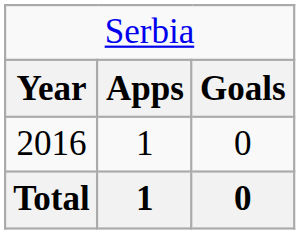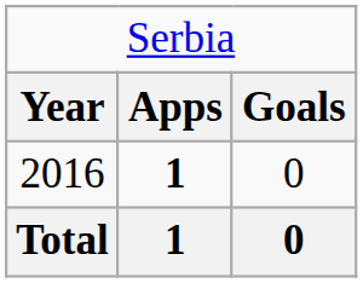2016 | column 2: normal -> bold
